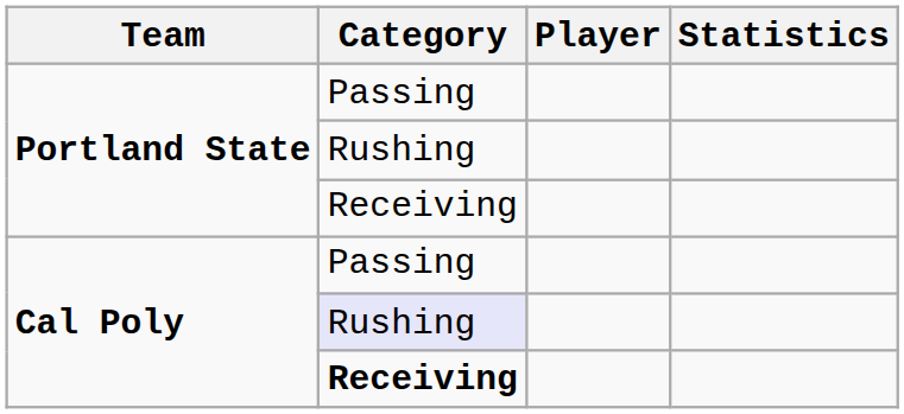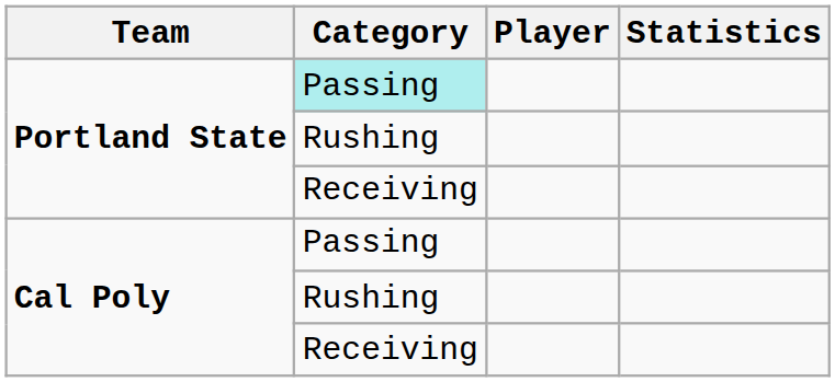Portland State / Passing | Category: no background -> paleturquoise background
Cal Poly / Rushing | Category: lavender background -> no background
Cal Poly / Receiving | Category: bold -> normal
